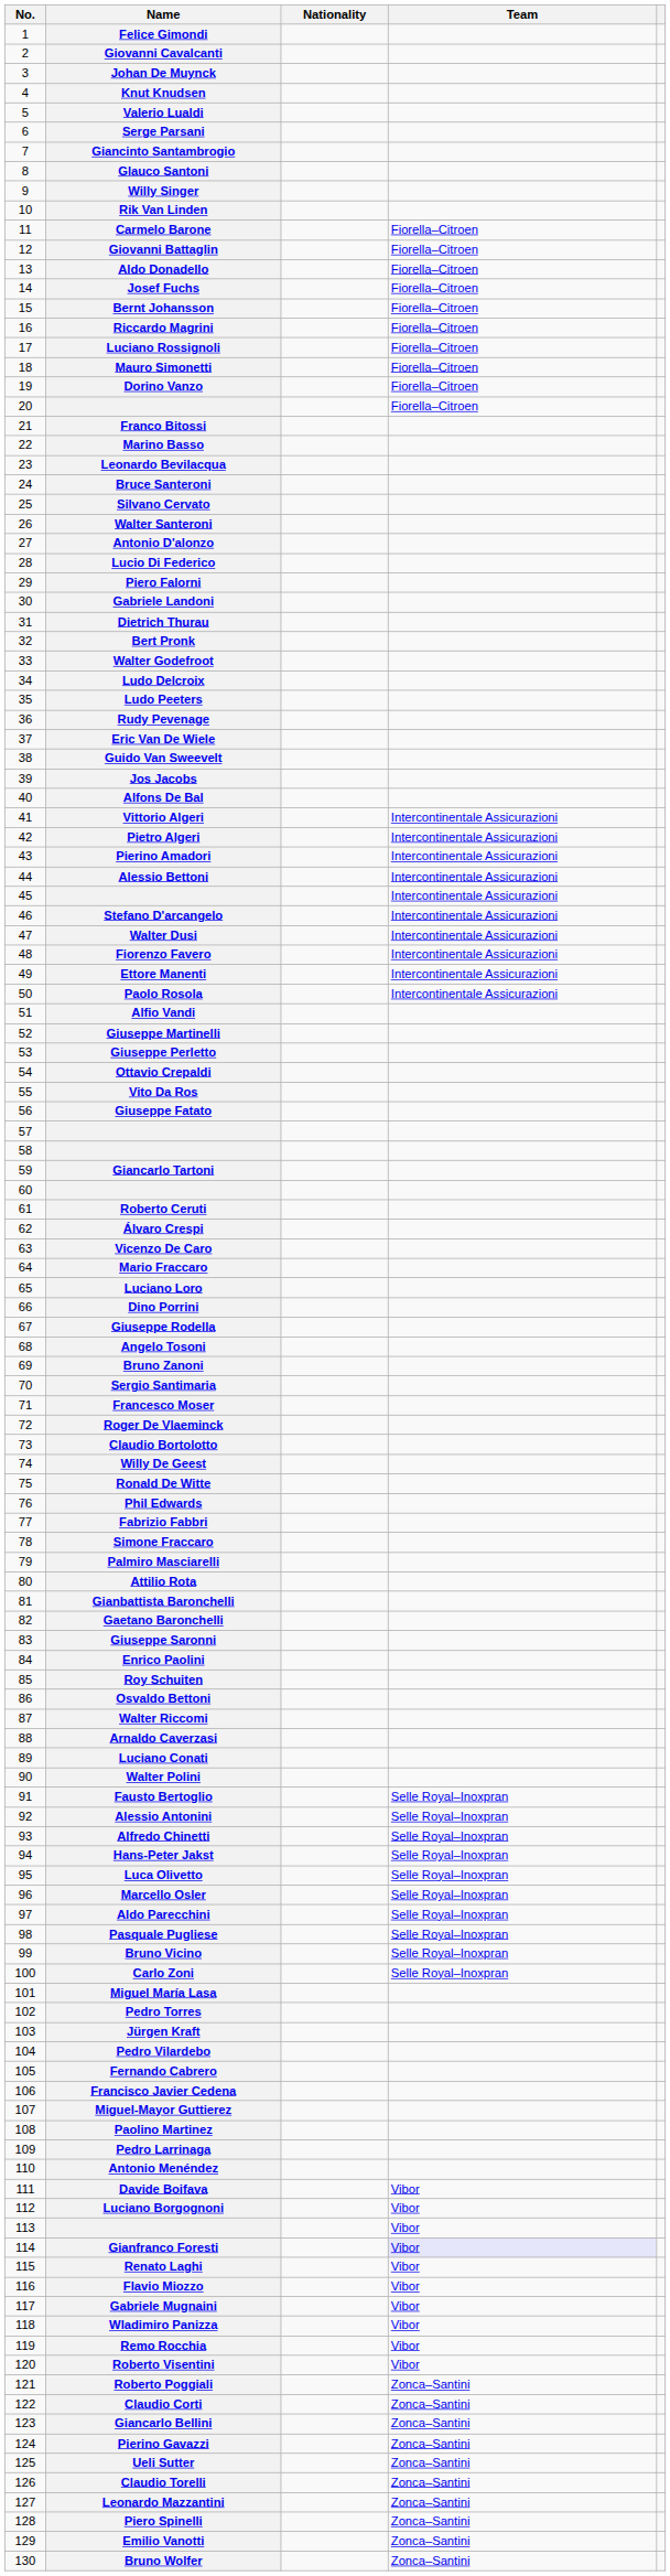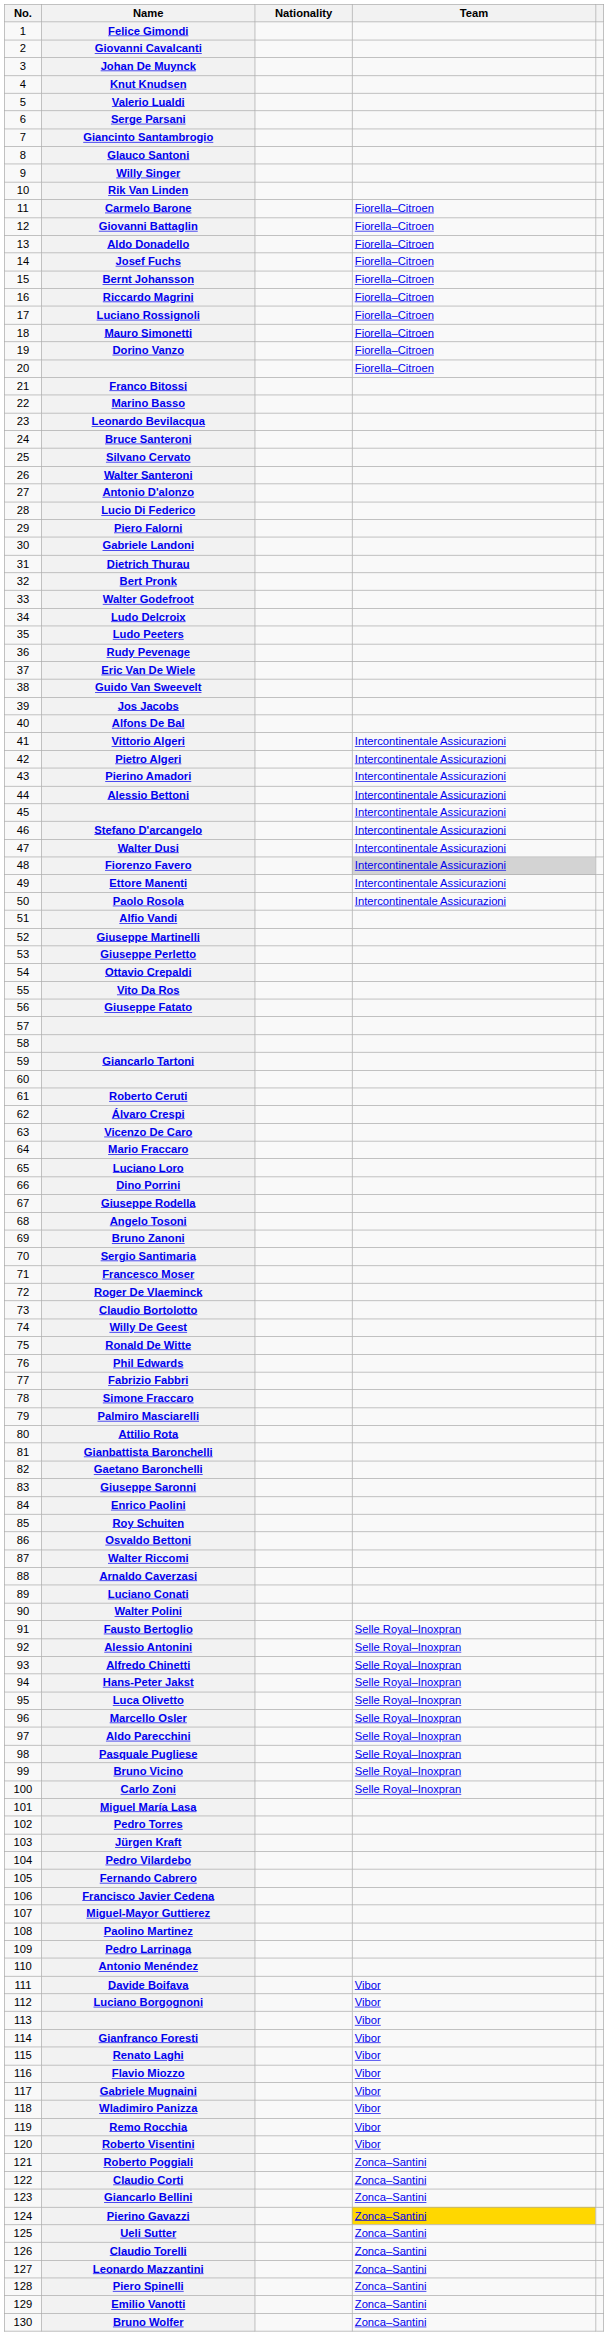Fiorenzo Favero | Team: no background -> lightgrey background
Gianfranco Foresti | Team: lavender background -> no background
Pierino Gavazzi | Team: no background -> gold background
